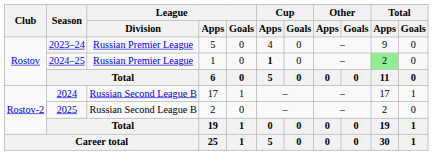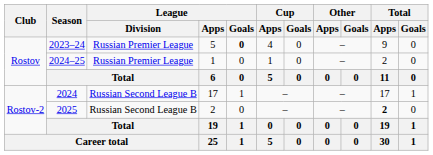2023–24 | League / Goals: normal -> bold
2024–25 | Cup / Apps: bold -> normal
2024–25 | Total / Apps: lightgreen background -> no background
2025 | Total / Apps: normal -> bold
